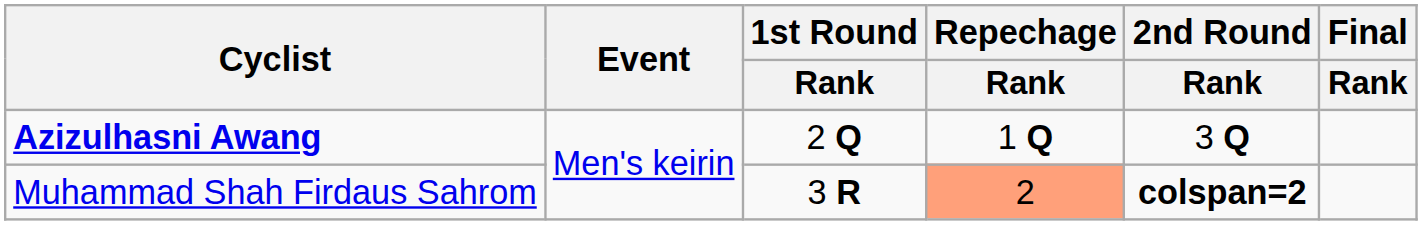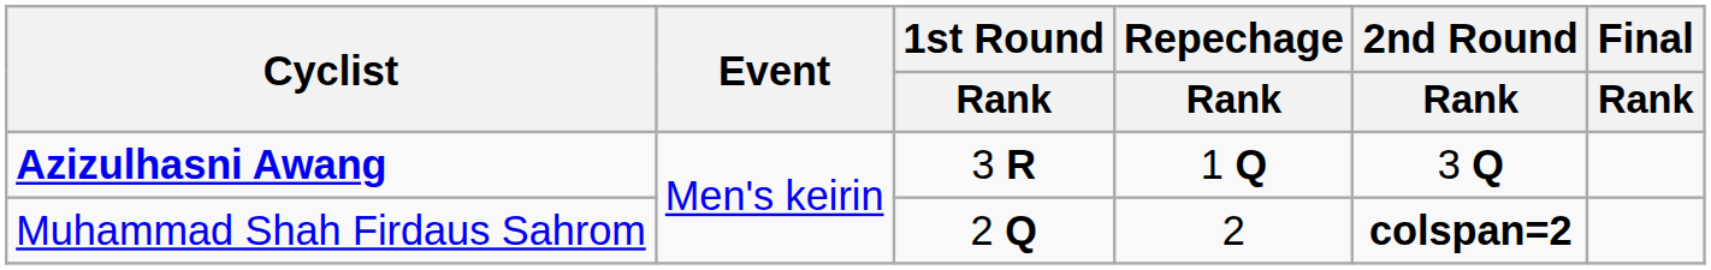Azizulhasni Awang | 1st Round / Rank: 2 Q -> 3 R
Muhammad Shah Firdaus Sahrom | 1st Round / Rank: 3 R -> 2 Q
Muhammad Shah Firdaus Sahrom | Repechage / Rank: lightsalmon background -> no background
